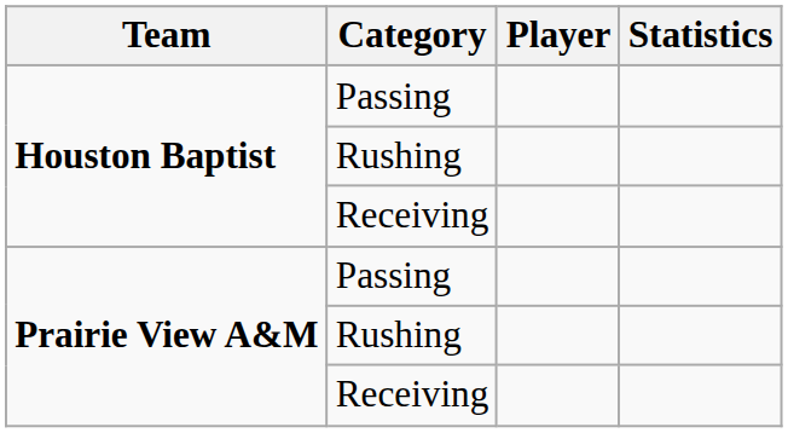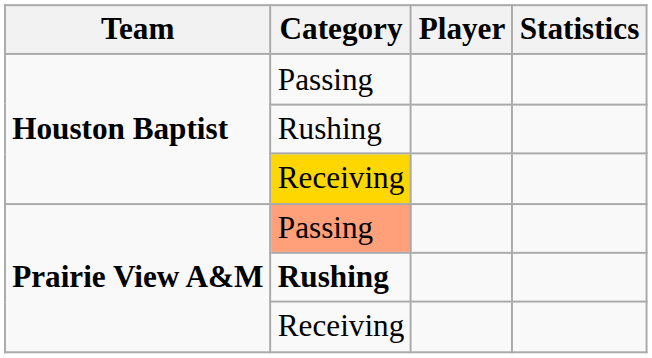Houston Baptist / Receiving | Category: no background -> gold background
Prairie View A&M / Passing | Category: no background -> lightsalmon background
Prairie View A&M / Rushing | Category: normal -> bold
